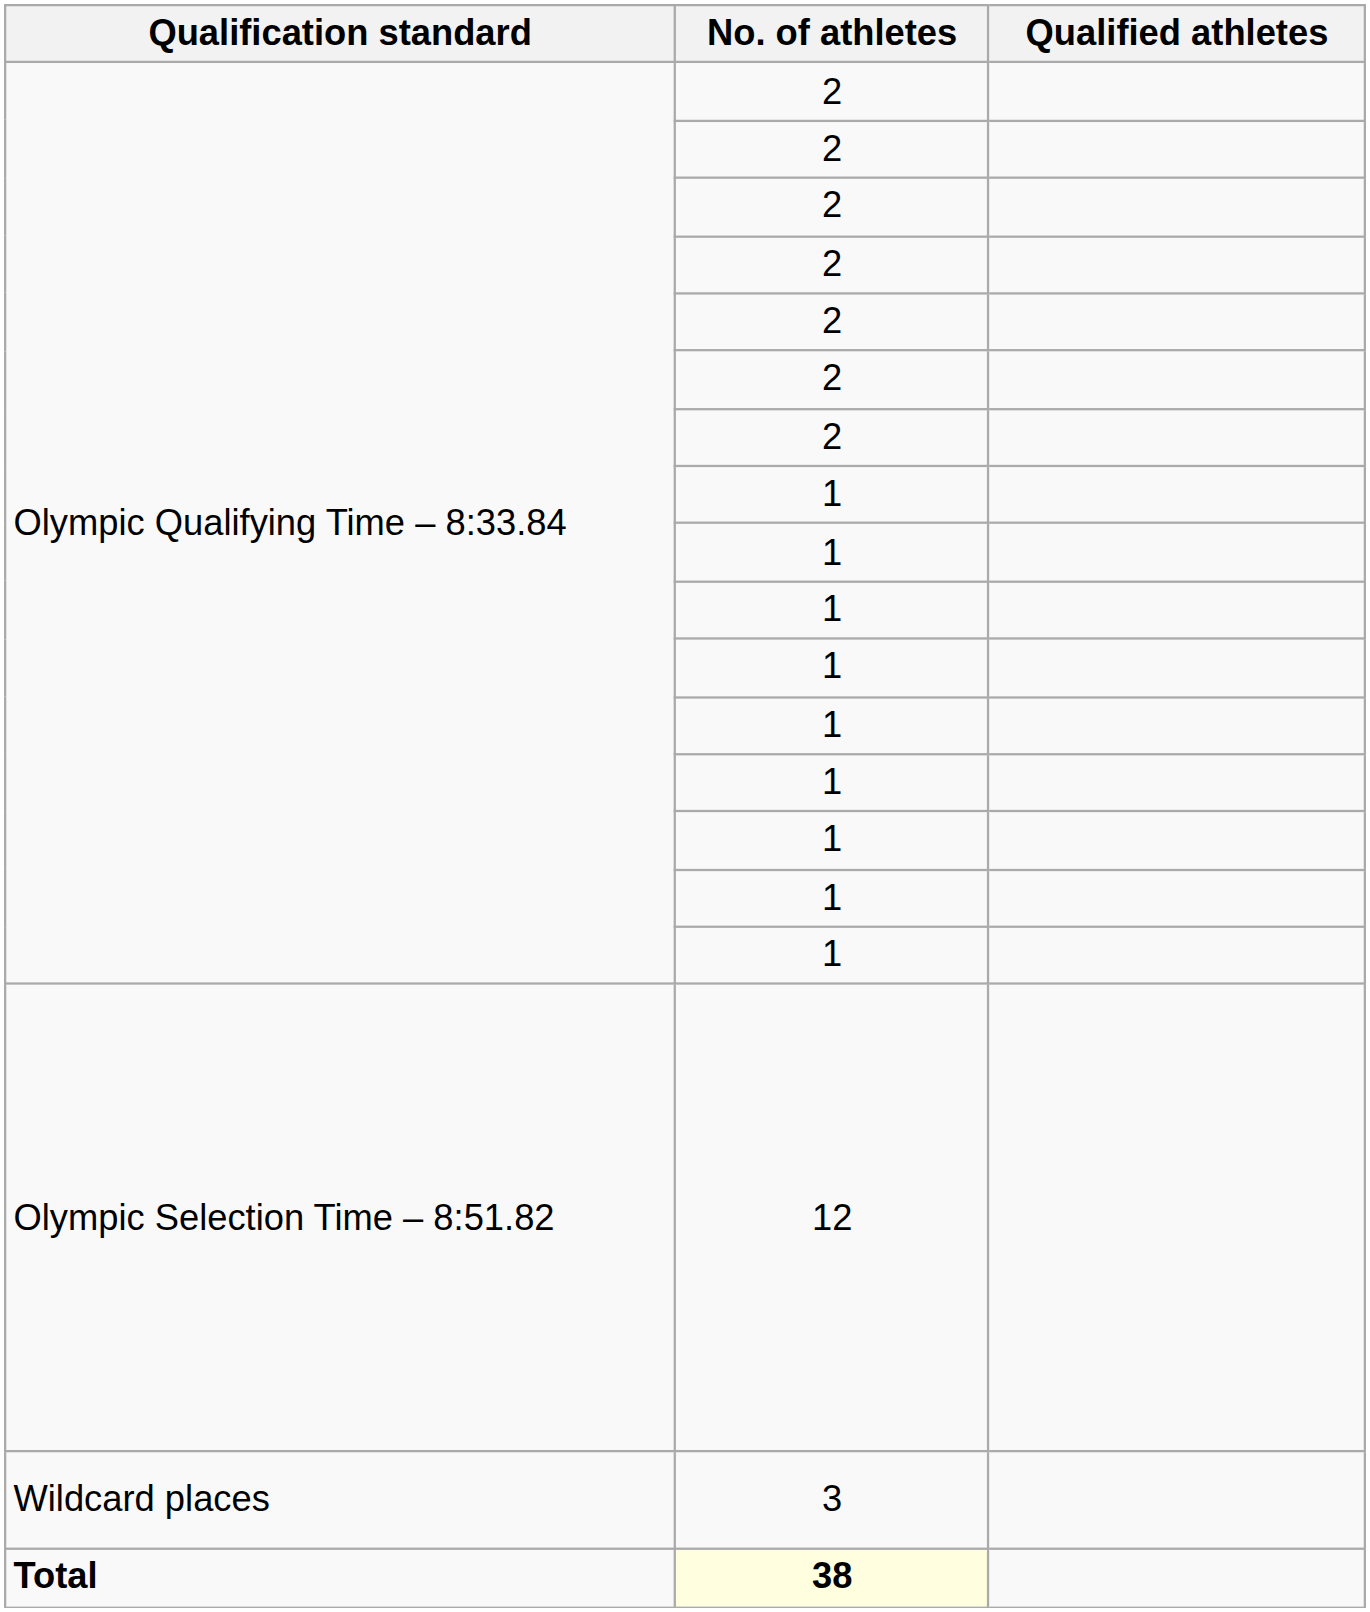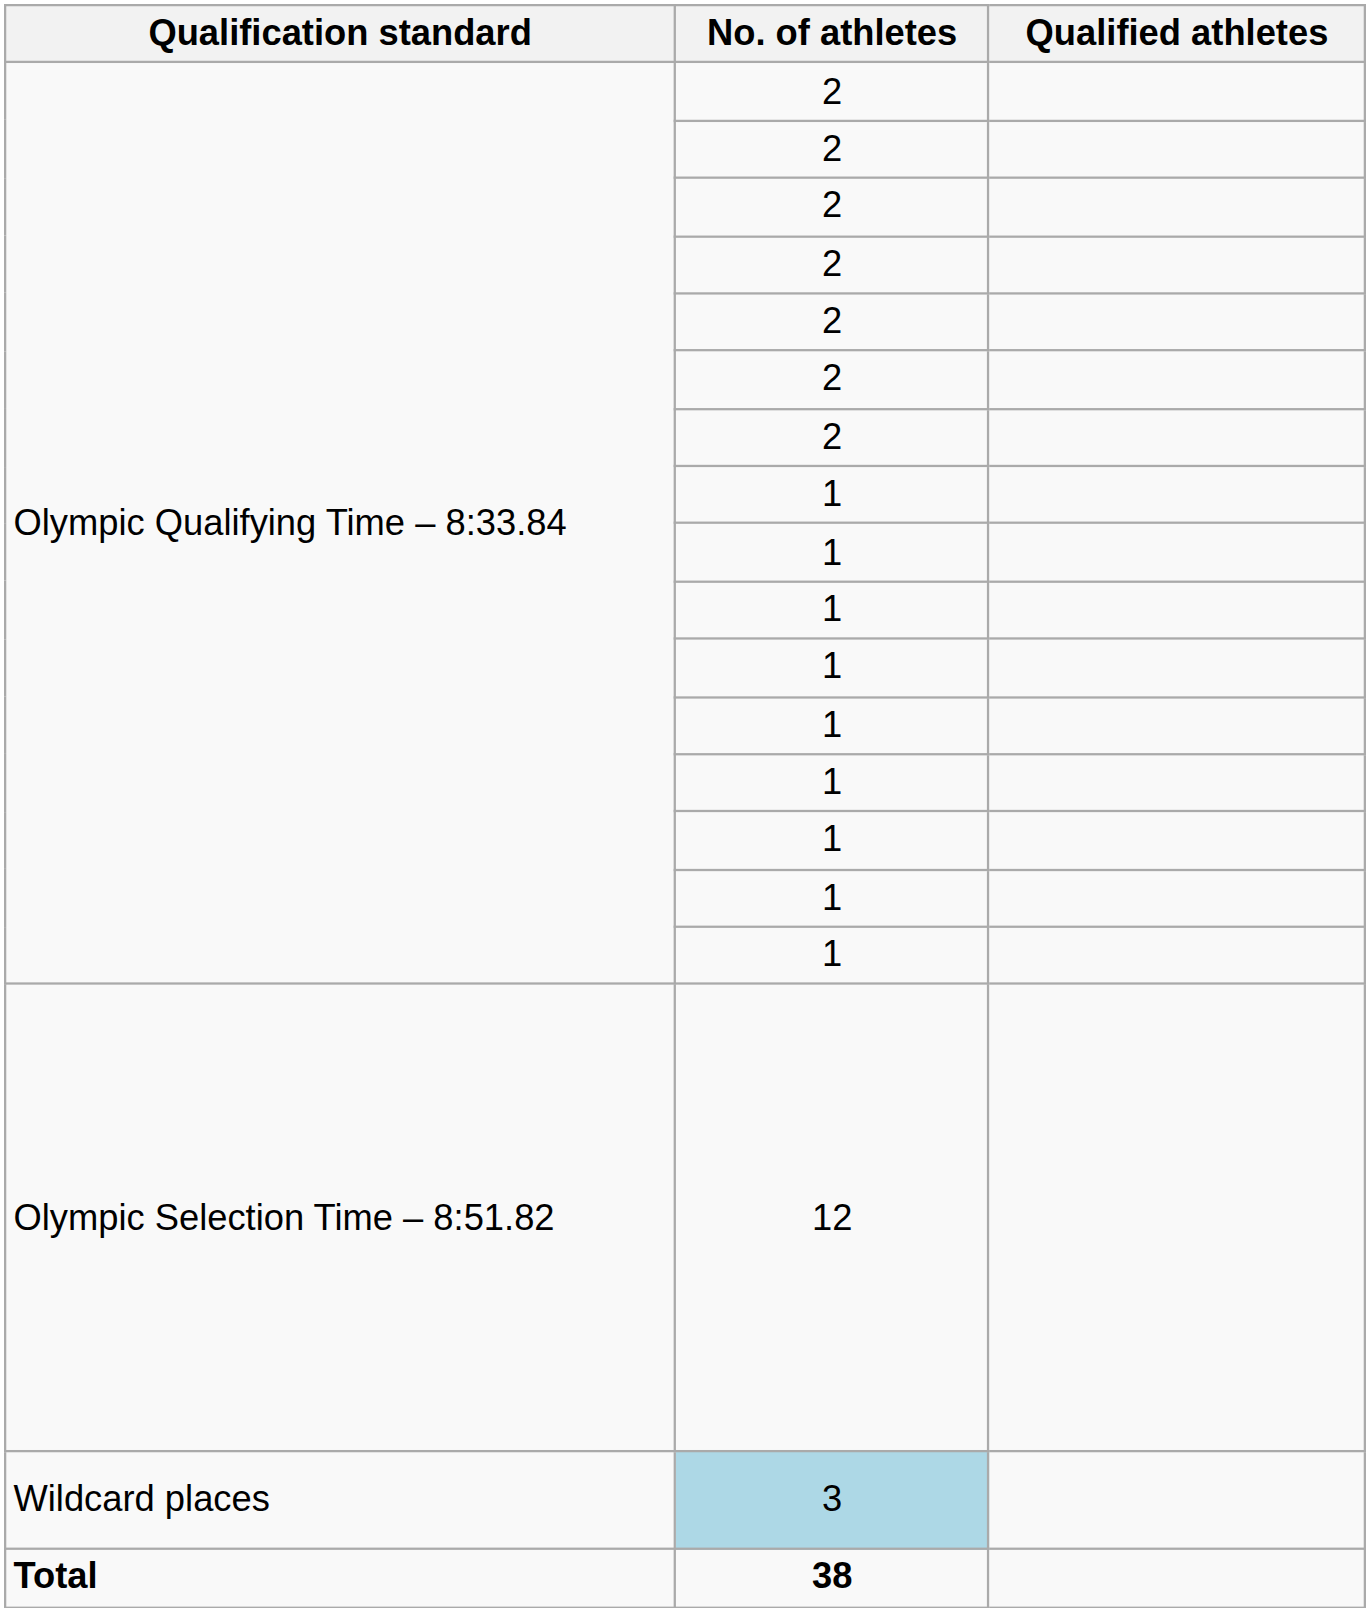3 | No. of athletes: no background -> lightblue background
38 | No. of athletes: lightyellow background -> no background
